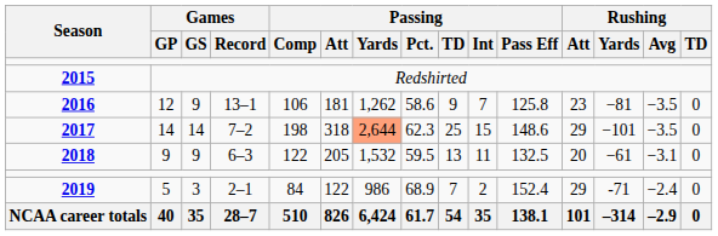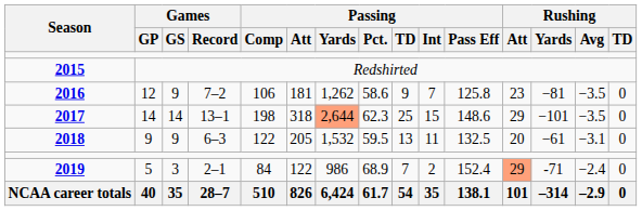2016 | Games / Record: 13–1 -> 7–2
2017 | Games / Record: 7–2 -> 13–1
2019 | Rushing / Att: no background -> lightsalmon background
